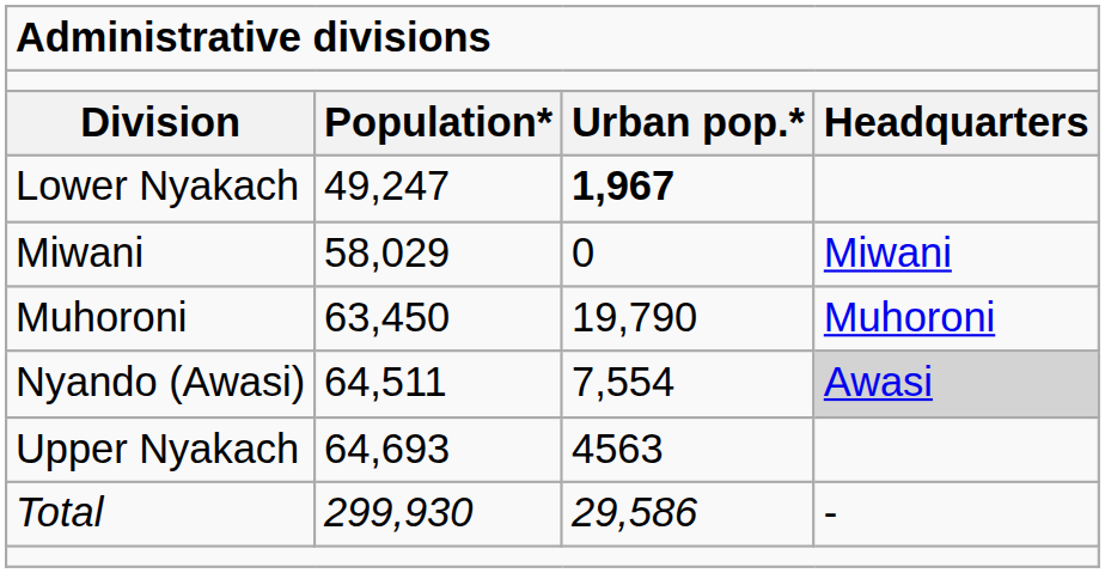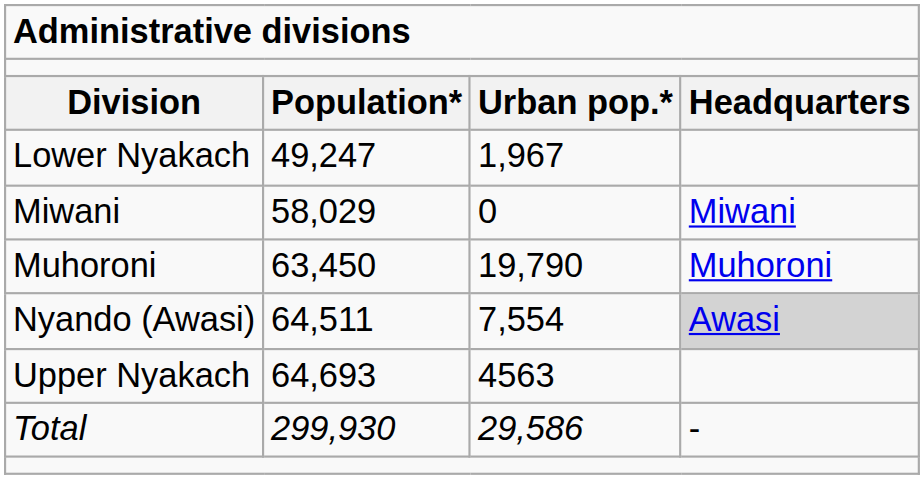Lower Nyakach | column 3: bold -> normal
